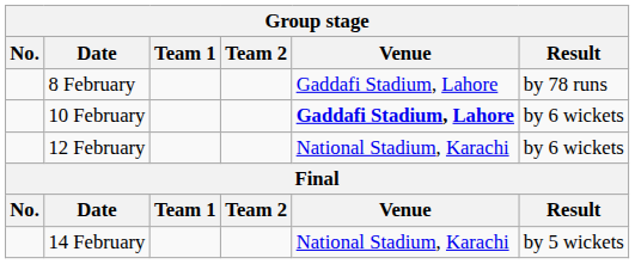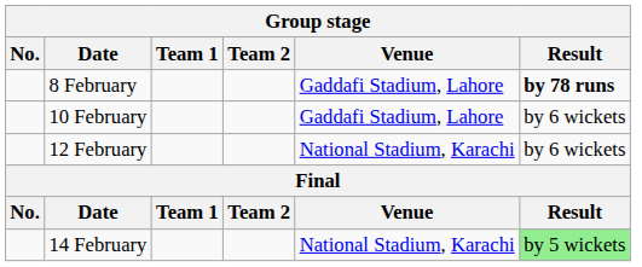8 February | Result: normal -> bold
10 February | Venue: bold -> normal
14 February | Result: no background -> lightgreen background
